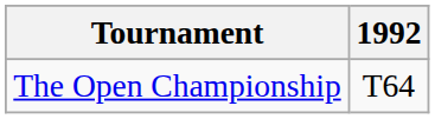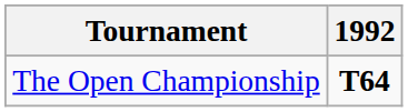The Open Championship | 1992: normal -> bold
